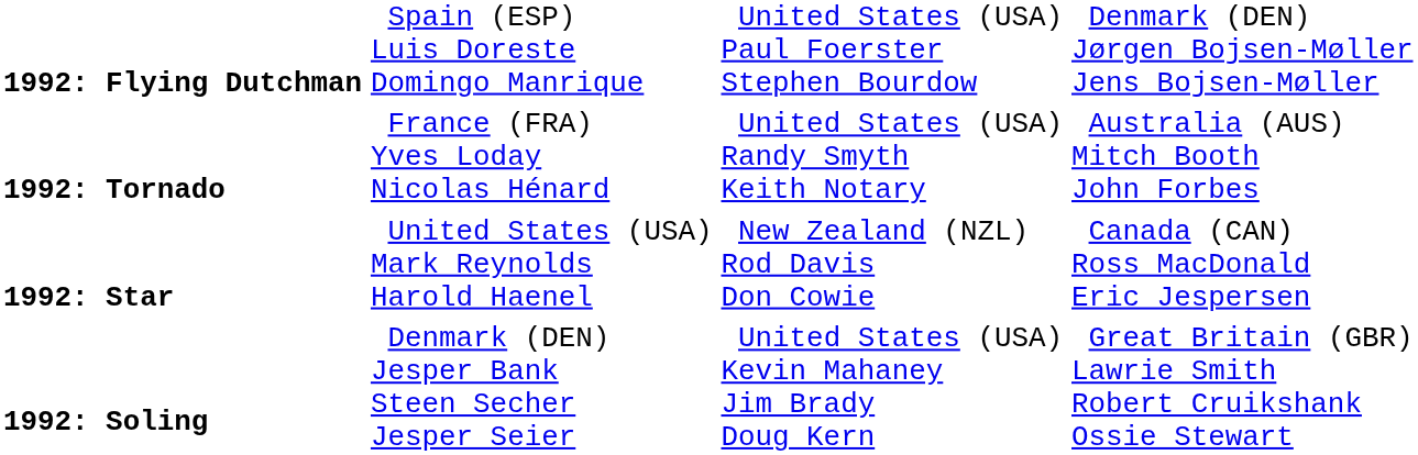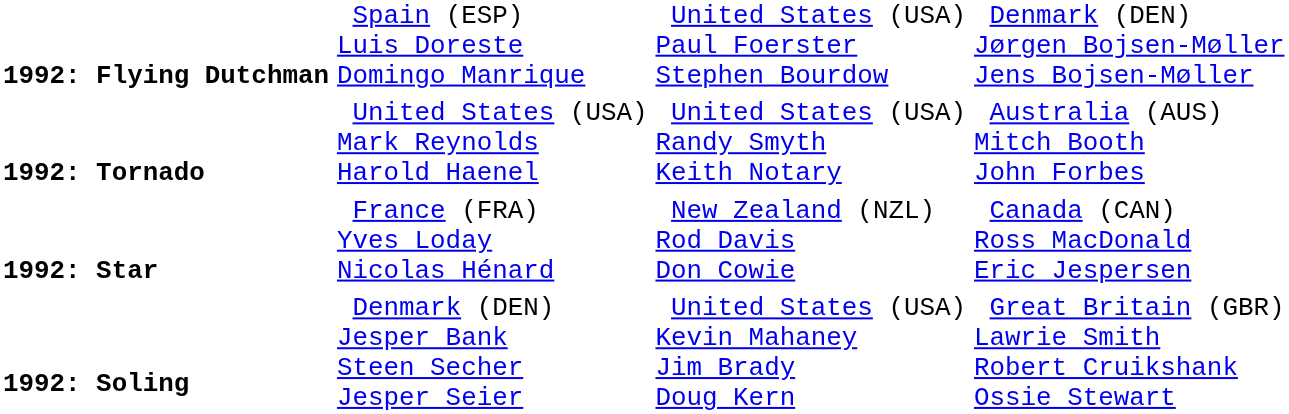1992: Tornado | column 2: France (FRA) Yves Loday Nicolas Hénard -> United States (USA) Mark Reynolds Harold Haenel
1992: Star | column 2: United States (USA) Mark Reynolds Harold Haenel -> France (FRA) Yves Loday Nicolas Hénard
